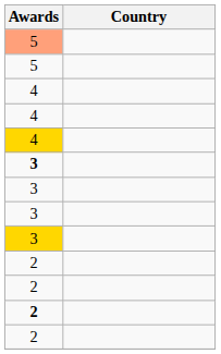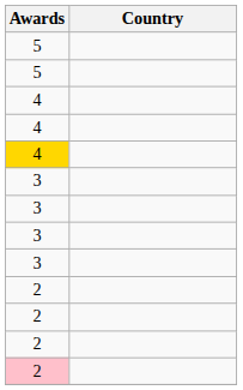row 2 | Awards: lightsalmon background -> no background
row 7 | Awards: bold -> normal
row 10 | Awards: gold background -> no background
row 13 | Awards: bold -> normal
row 14 | Awards: no background -> pink background
